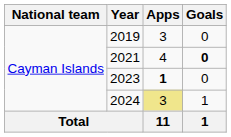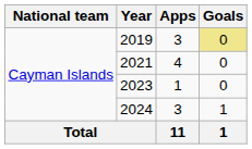2019 | Goals: no background -> khaki background
2021 | Goals: bold -> normal
2023 | Apps: bold -> normal
2024 | Apps: khaki background -> no background
